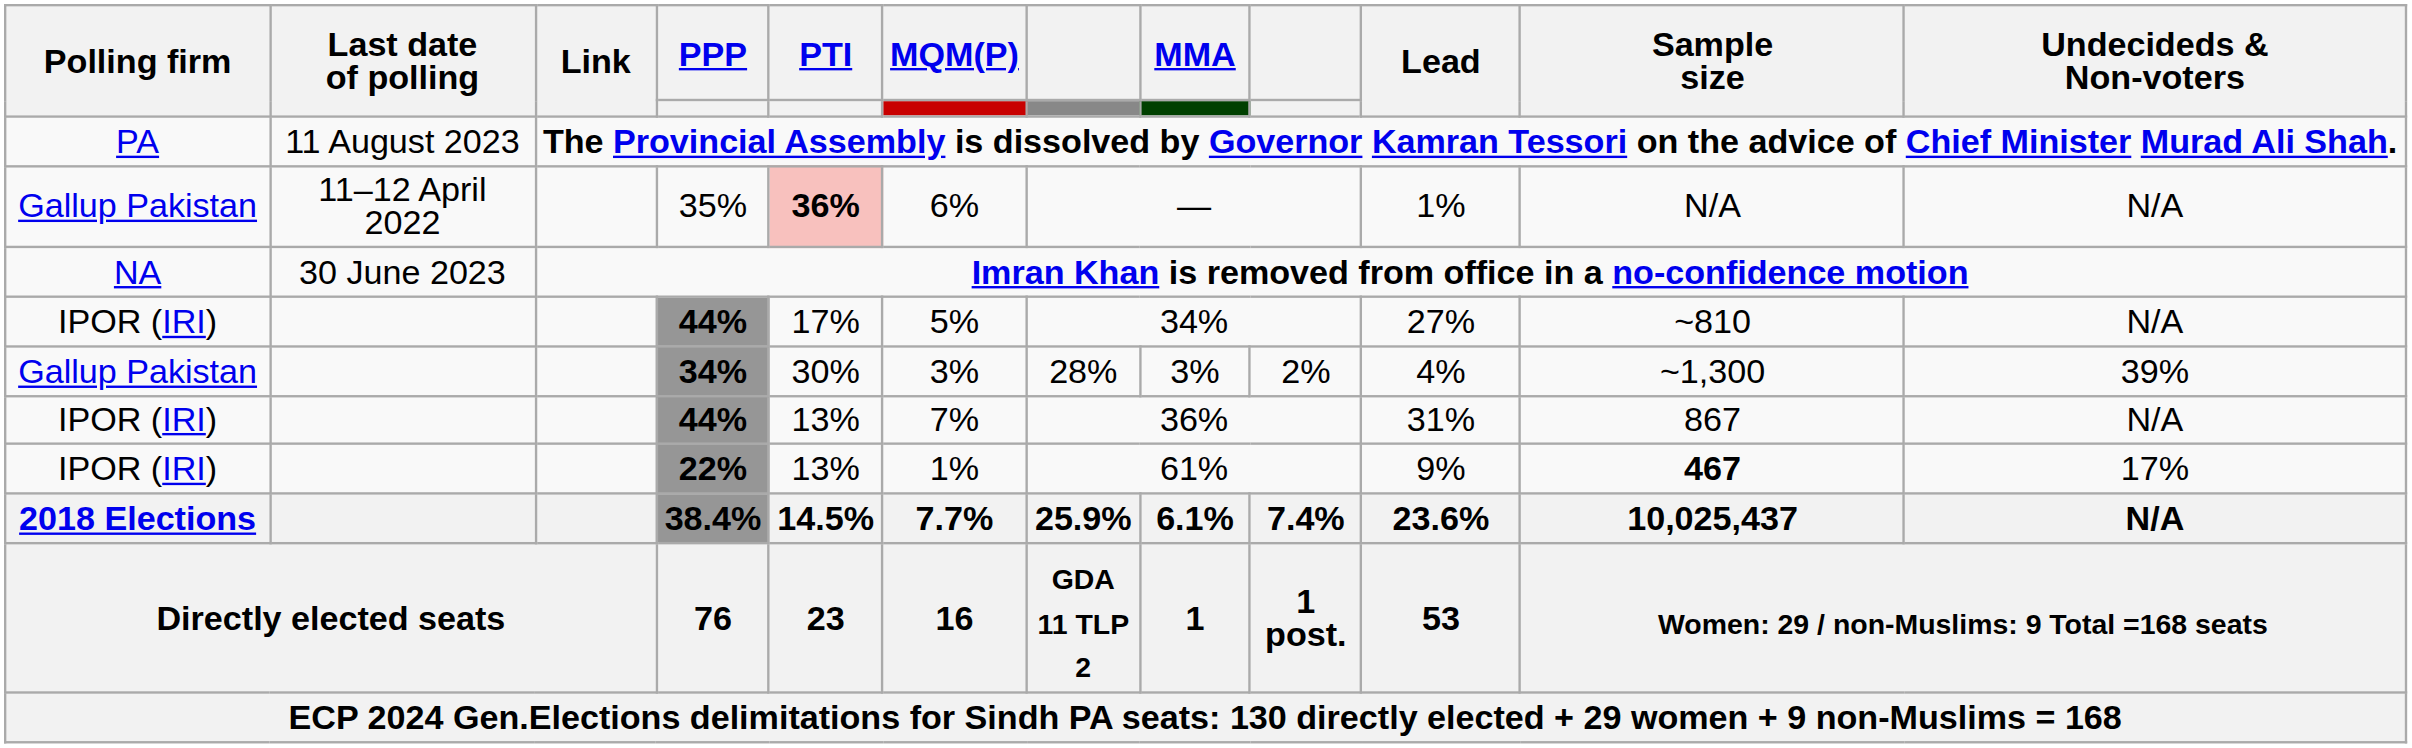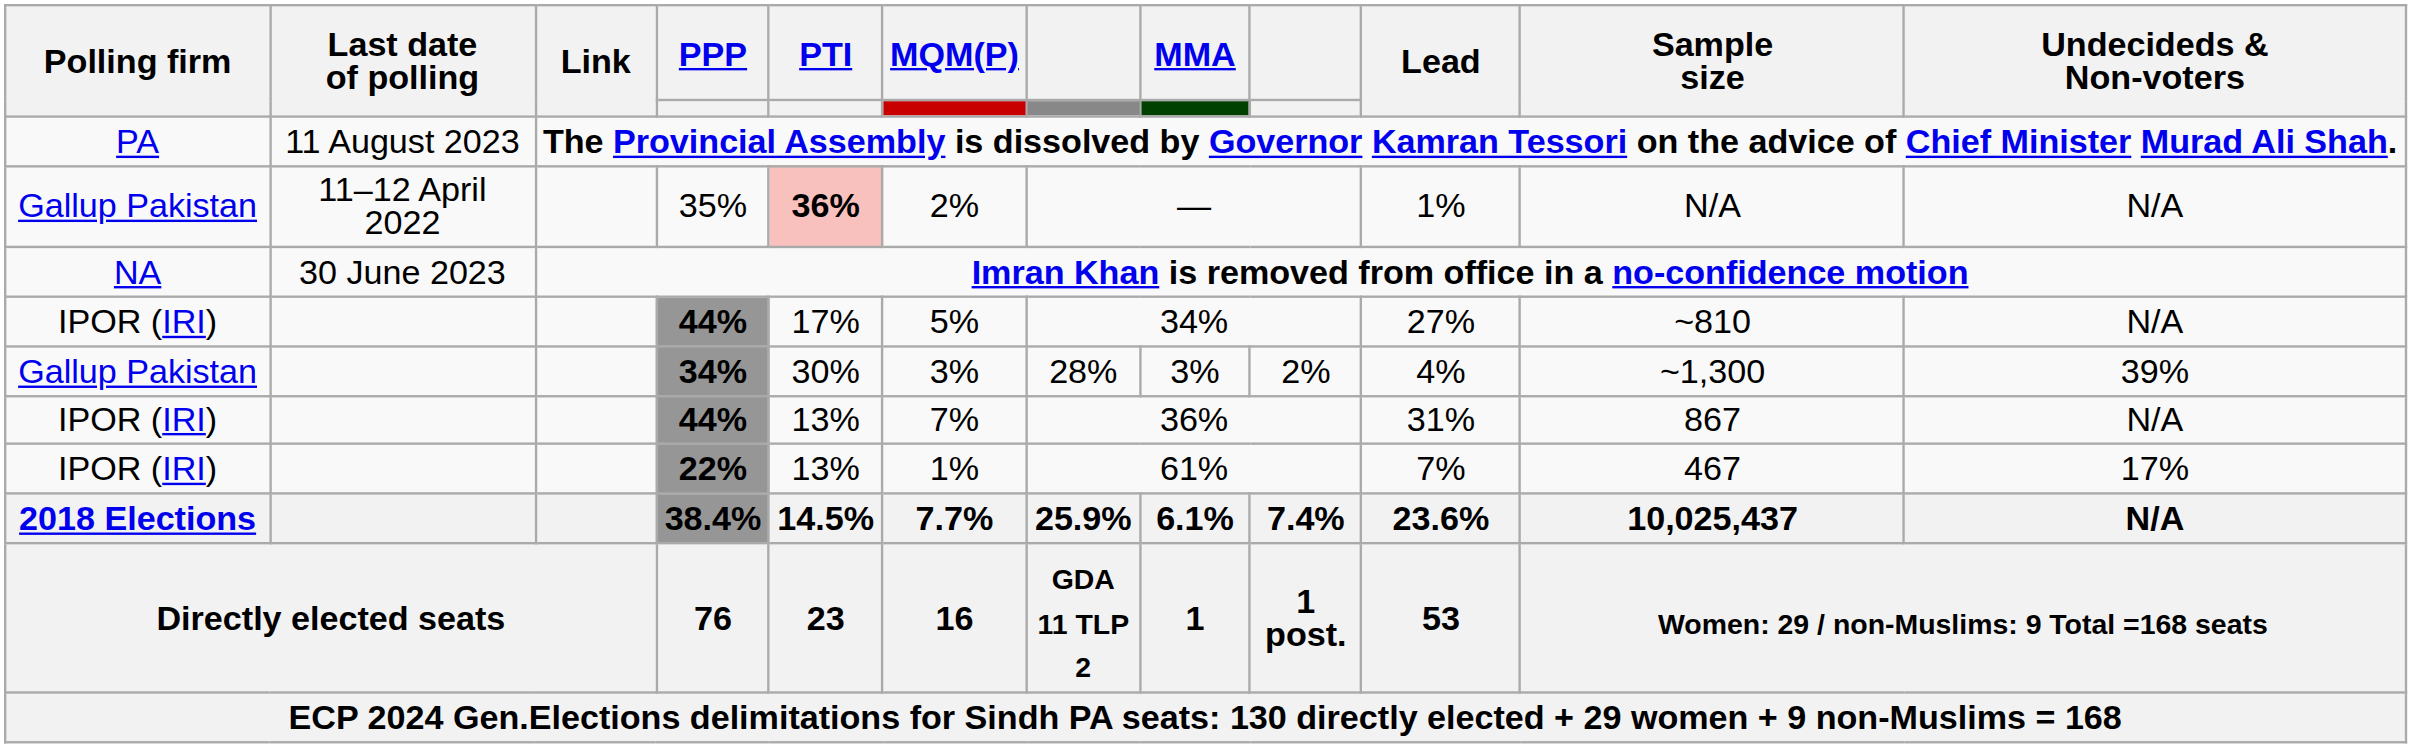35% | MQM(P): 6% -> 2%
22% | Lead: 9% -> 7%
22% | Sample size: bold -> normal
